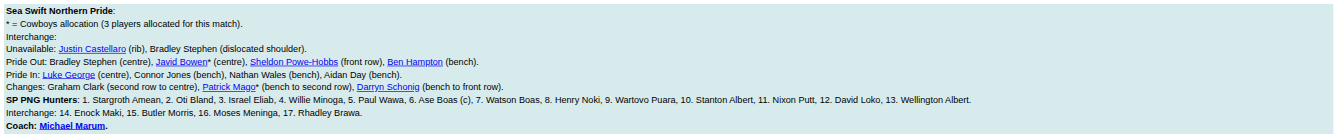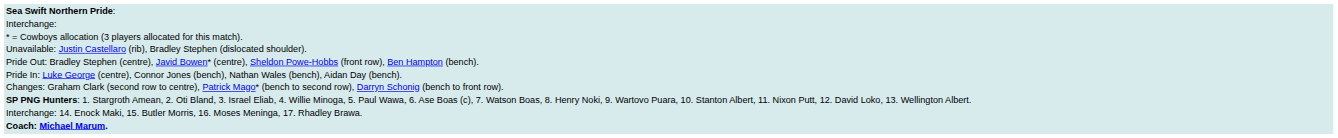row 2 | column 1: * = Cowboys allocation (3 players allocated for this match). -> Interchange:
row 3 | column 1: Interchange: -> * = Cowboys allocation (3 players allocated for this match).
